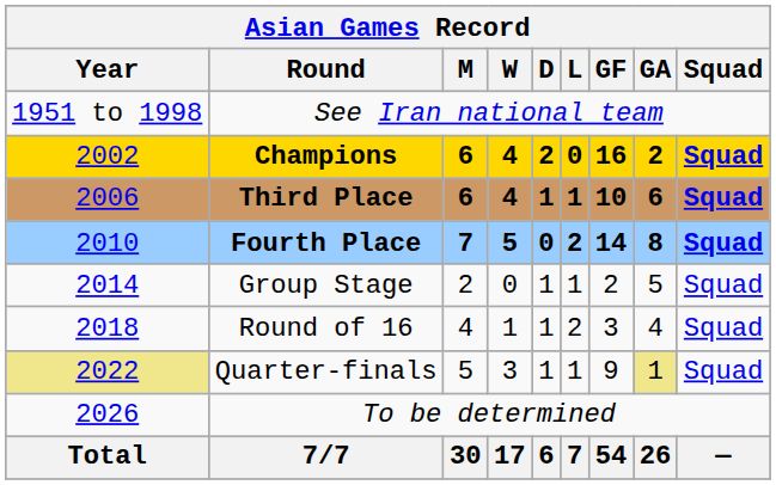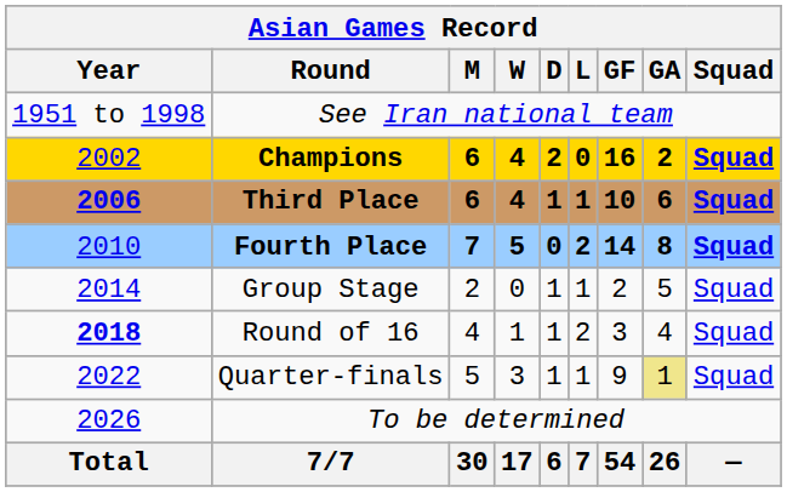Third Place | Year: normal -> bold
Round of 16 | Year: normal -> bold
Quarter-finals | Year: khaki background -> no background
